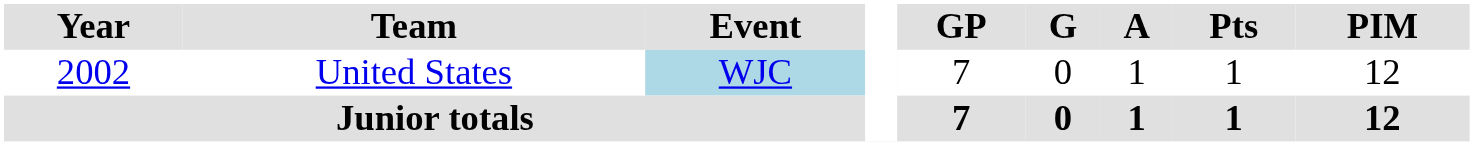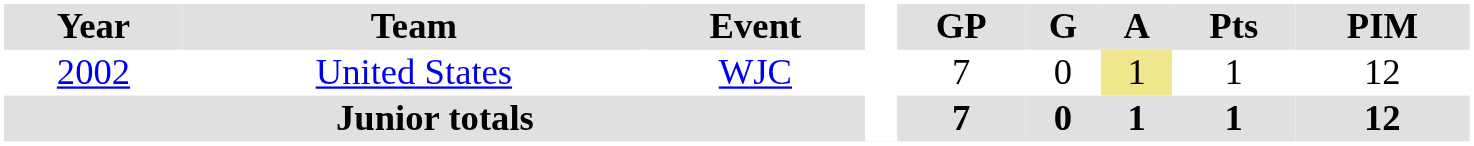United States | Event: lightblue background -> no background
United States | A: no background -> khaki background
